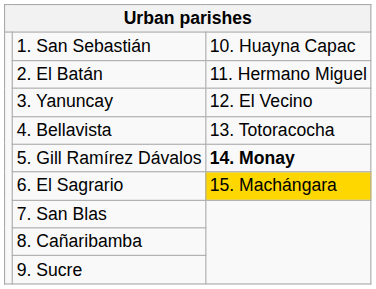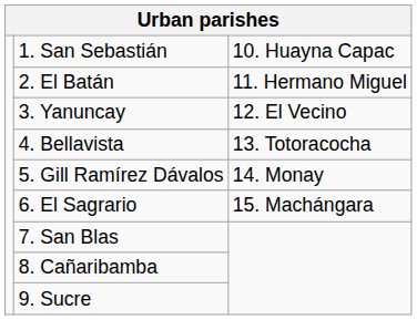5. Gill Ramírez Dávalos | column 3: bold -> normal
6. El Sagrario | column 3: gold background -> no background
